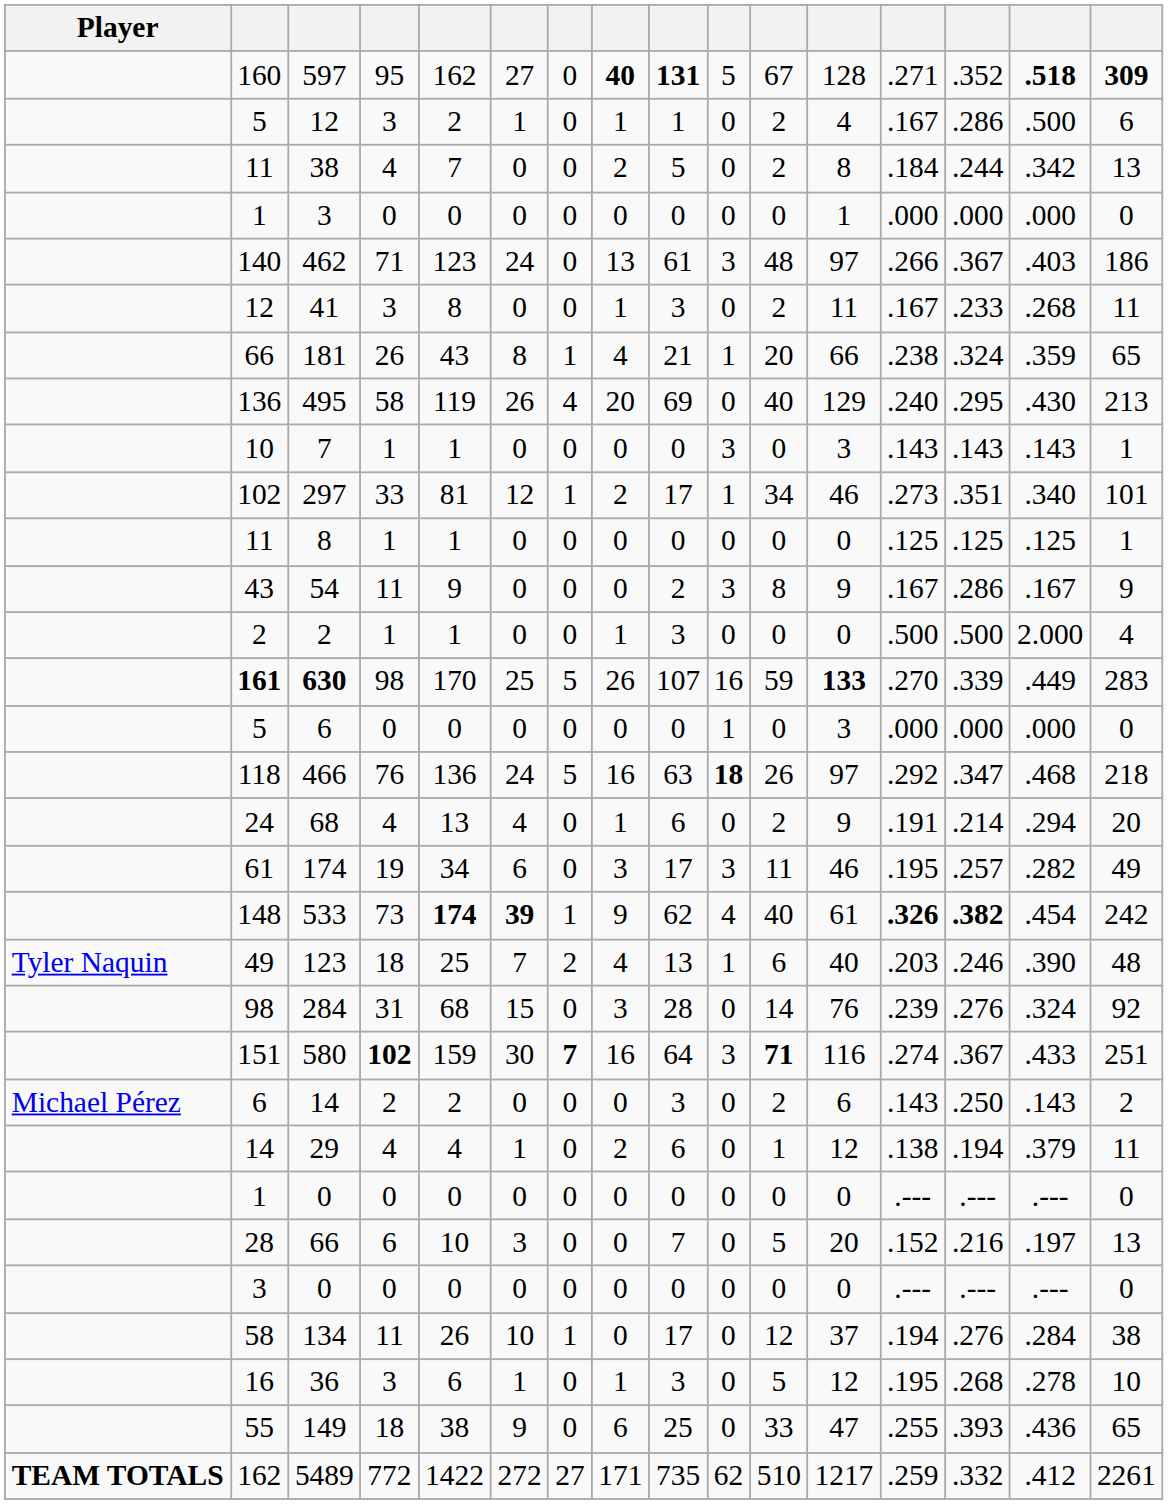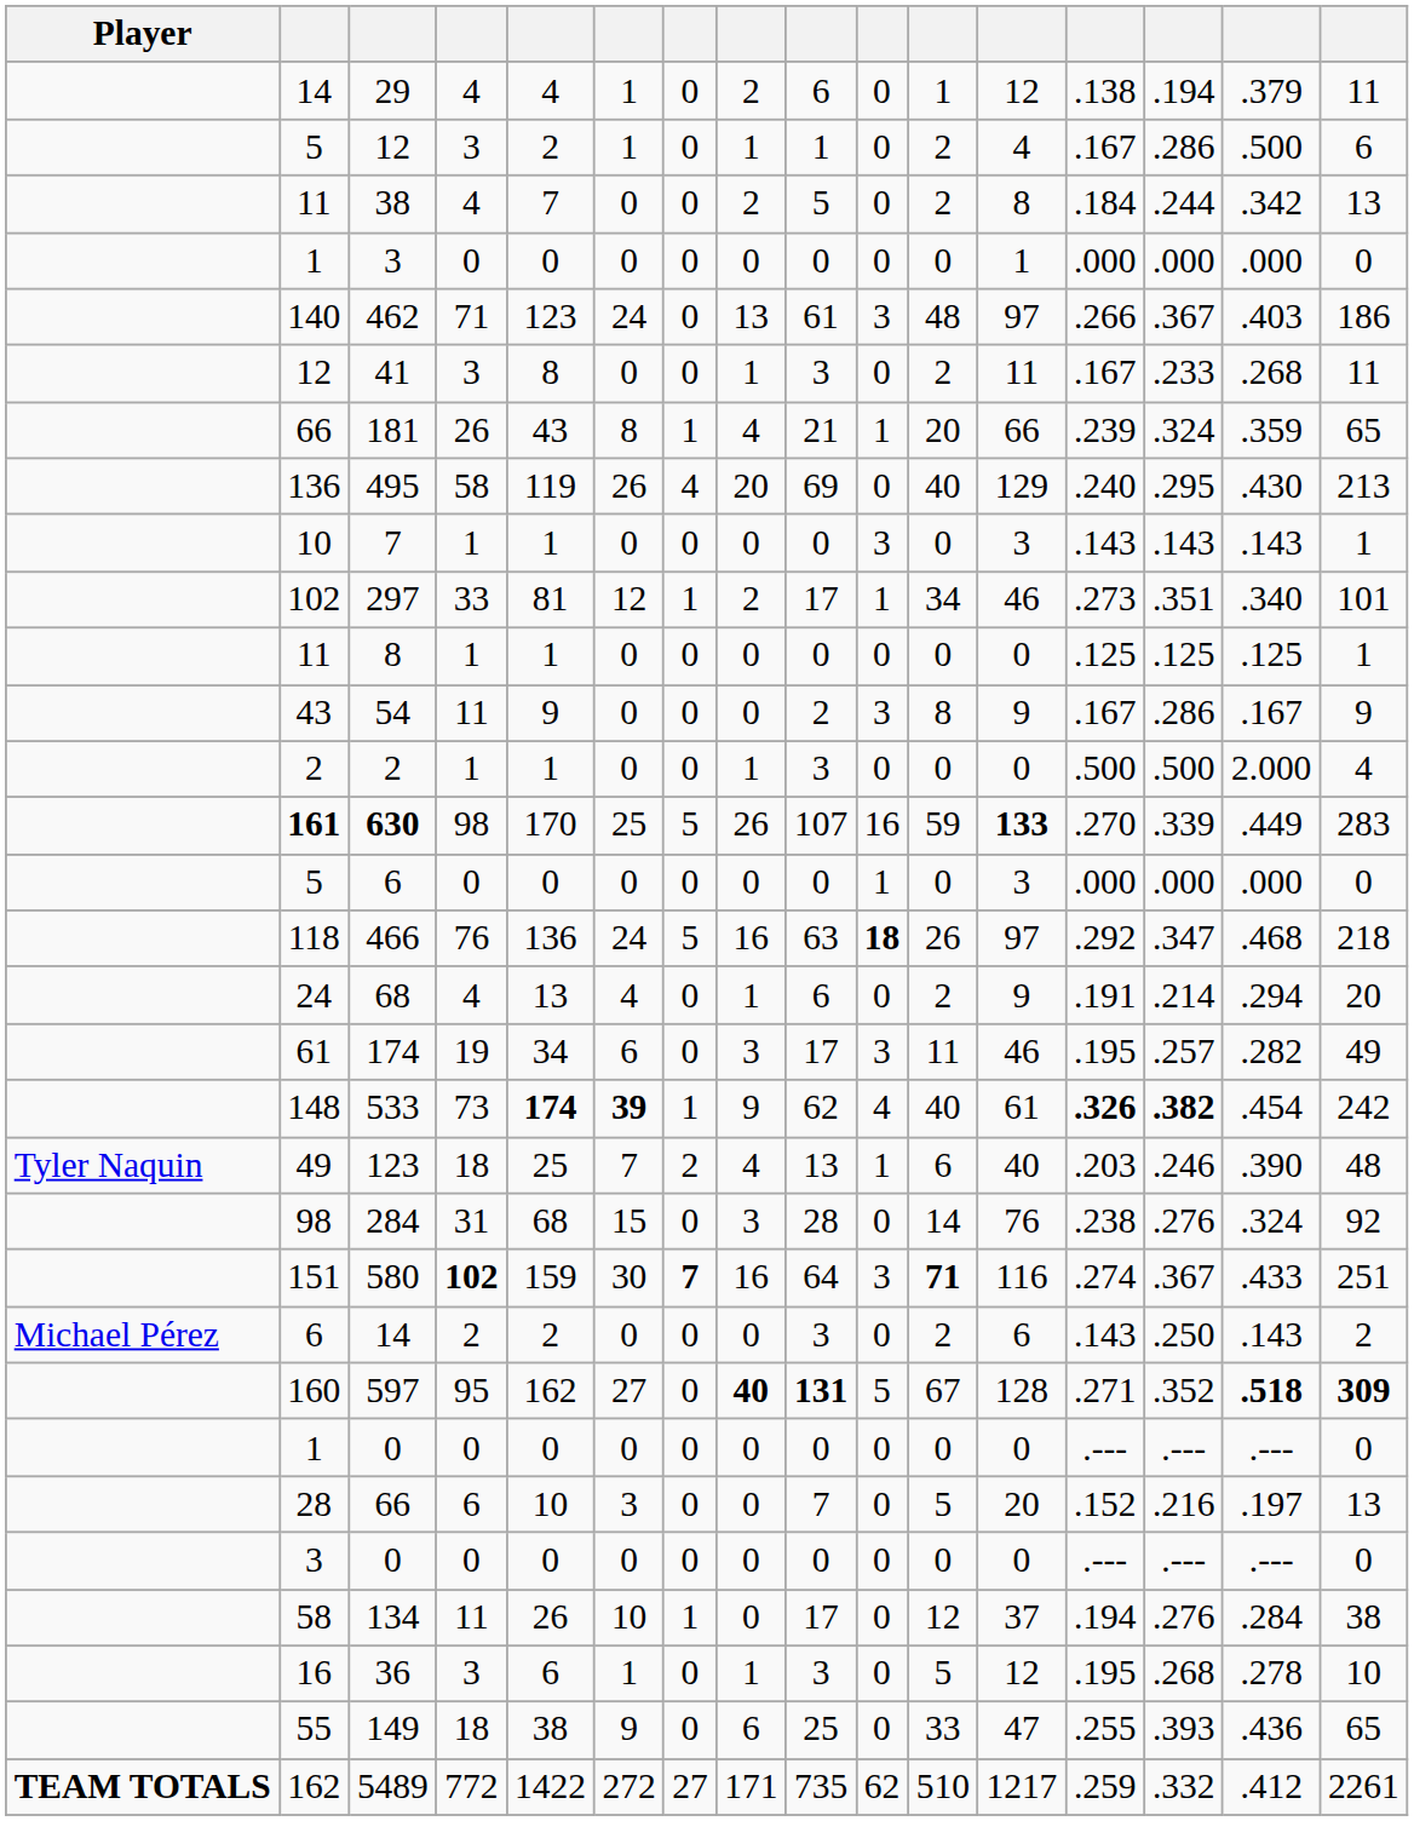rows swapped: 597 <-> 29
181 | column 13: .238 -> .239
284 | column 13: .239 -> .238
